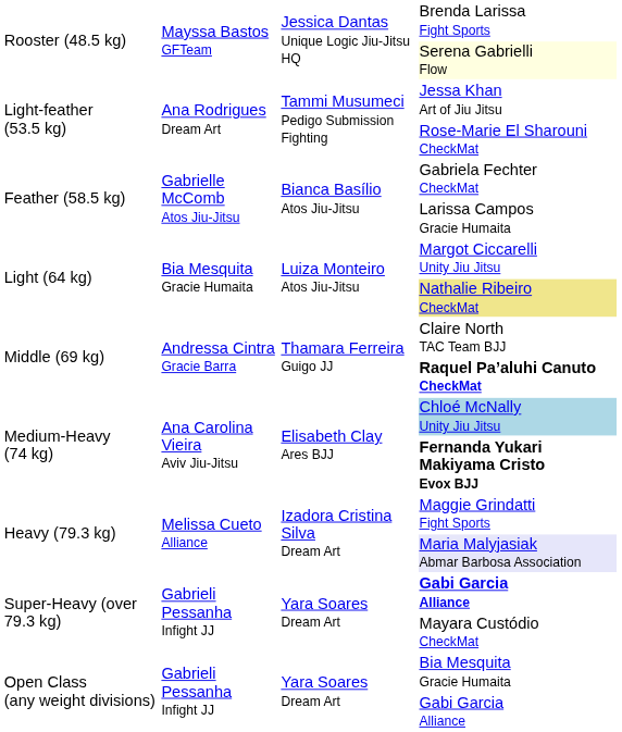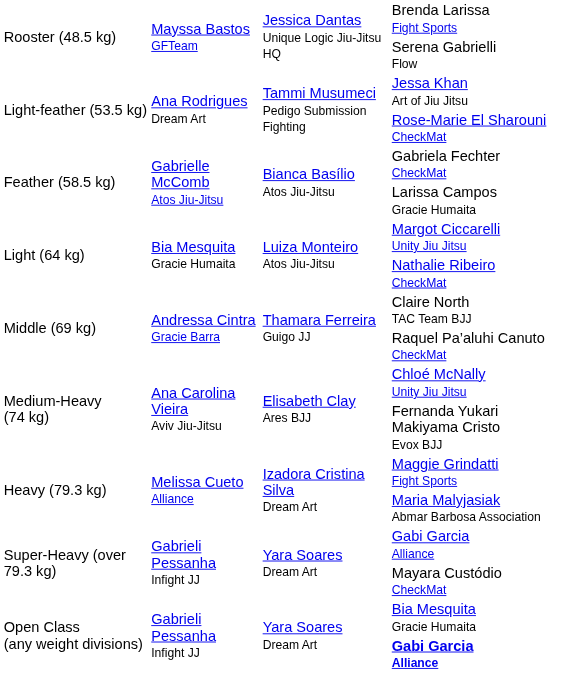Serena Gabrielli Flow | column 4: lightyellow background -> no background
Nathalie Ribeiro CheckMat | column 4: khaki background -> no background
Raquel Pa’aluhi Canuto CheckMat | column 4: bold -> normal
Chloé McNally Unity Jiu Jitsu | column 4: lightblue background -> no background
Fernanda Yukari Makiyama Cristo Evox BJJ | column 4: bold -> normal
Maria Malyjasiak Abmar Barbosa Association | column 4: lavender background -> no background
Super-Heavy (over 79.3 kg) / Gabi Garcia Alliance | column 4: bold -> normal
Open Class (any weight divisions) / Gabi Garcia Alliance | column 4: normal -> bold
